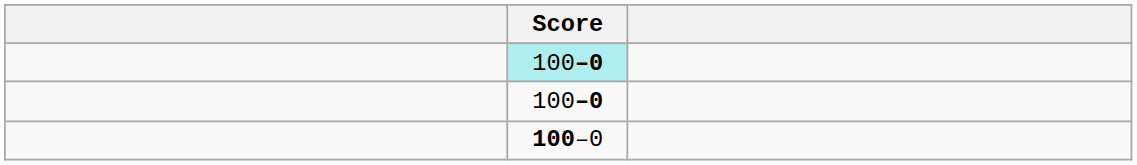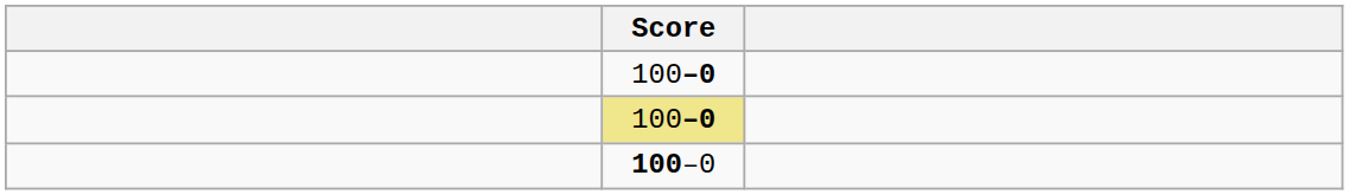row 2 | Score: paleturquoise background -> no background
row 3 | Score: no background -> khaki background
